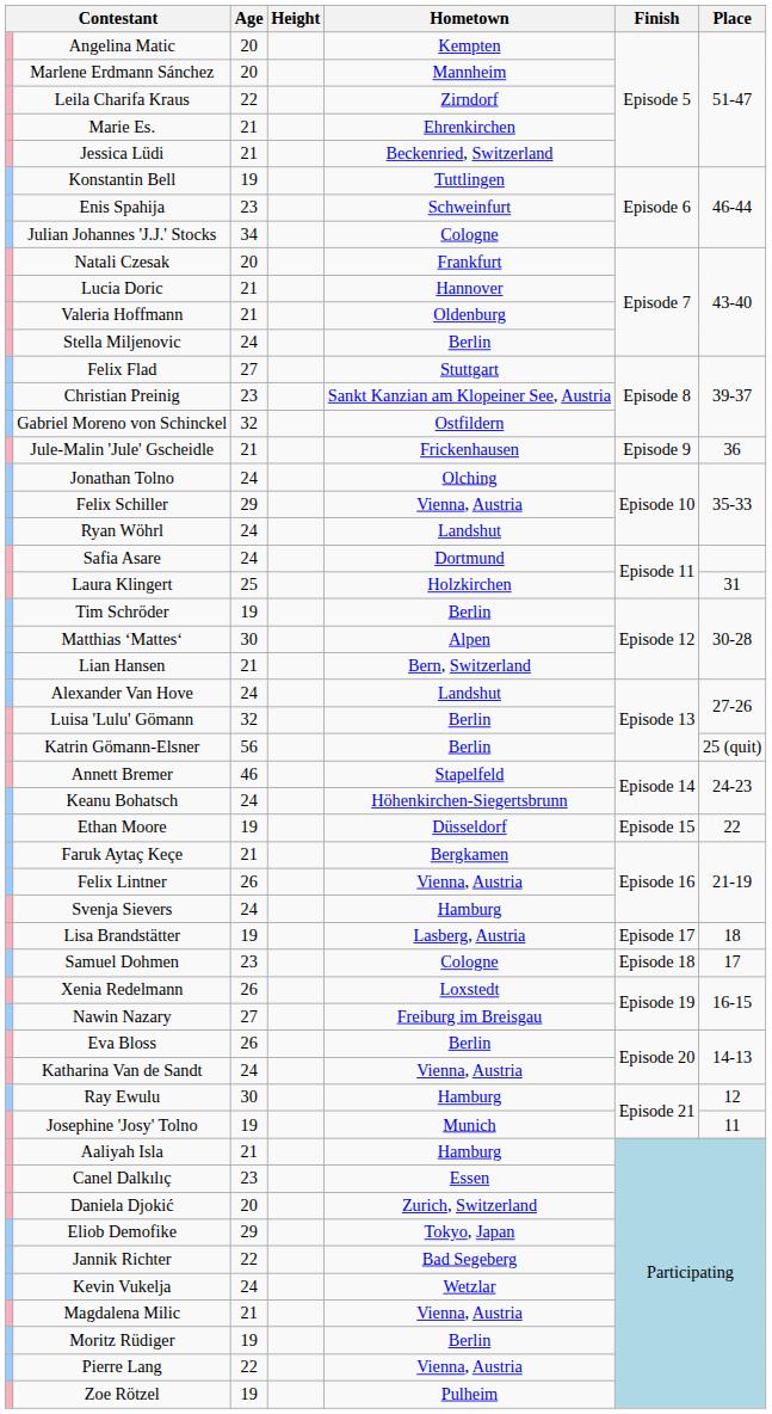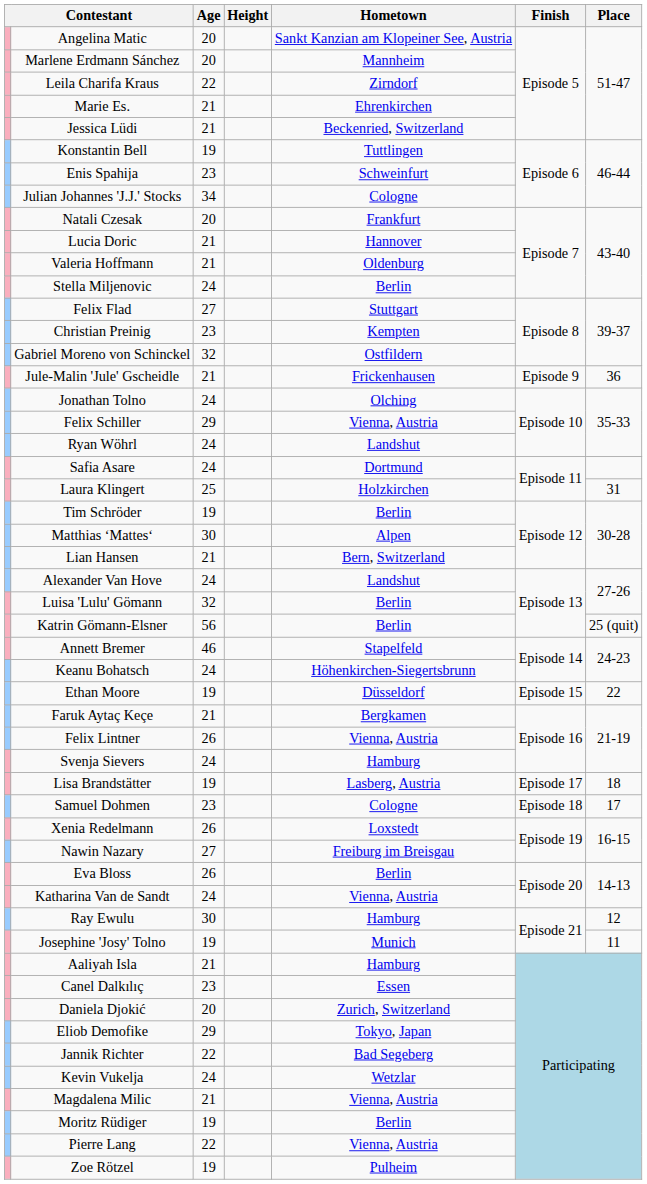Angelina Matic | Hometown: Kempten -> Sankt Kanzian am Klopeiner See, Austria
Christian Preinig | Hometown: Sankt Kanzian am Klopeiner See, Austria -> Kempten
